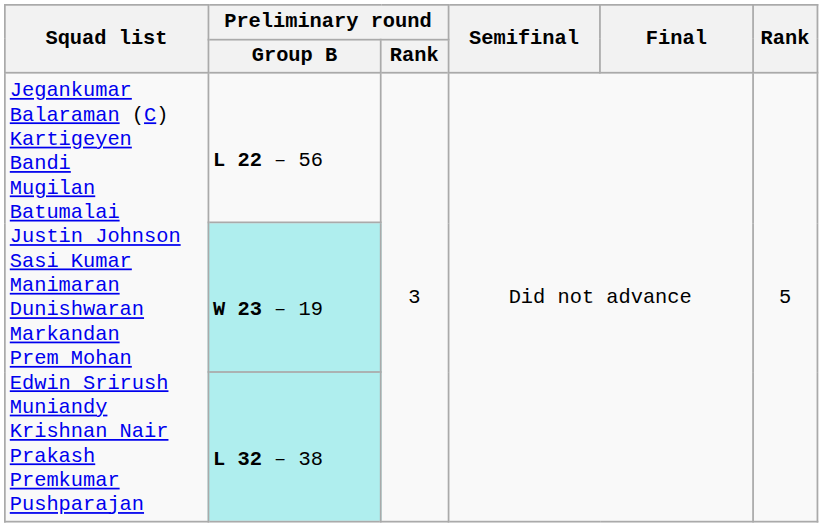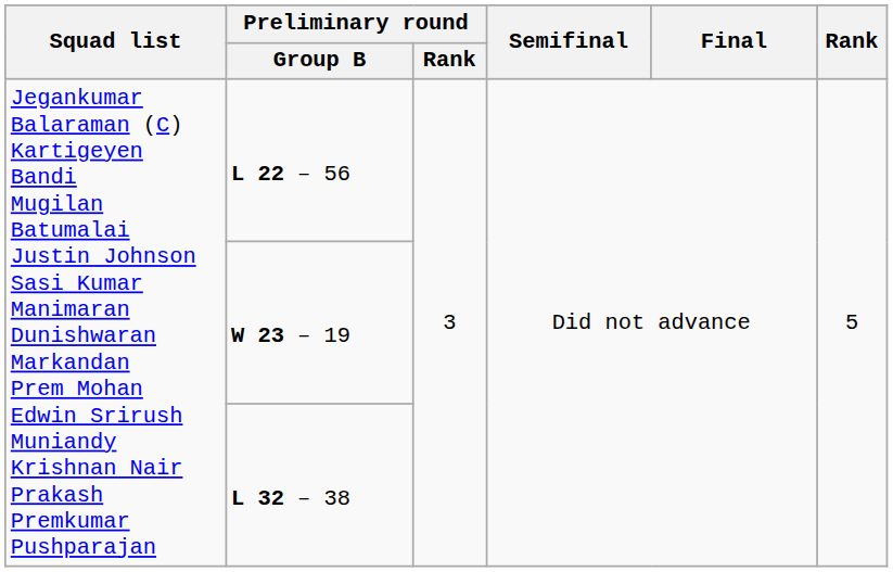W 23 – 19 | Preliminary round / Group B: paleturquoise background -> no background
L 32 – 38 | Preliminary round / Group B: paleturquoise background -> no background
